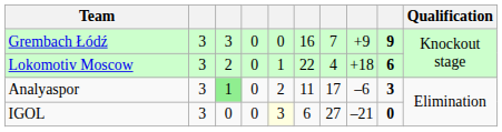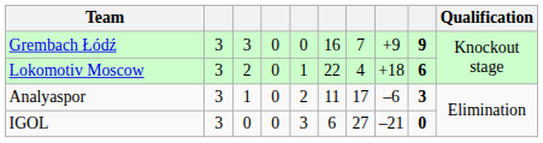Analyaspor | column 3: lightgreen background -> no background
IGOL | column 5: lightyellow background -> no background
